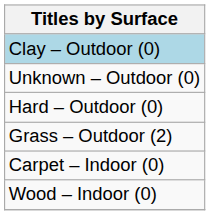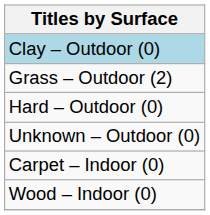row 3 | column 1: Unknown – Outdoor (0) -> Grass – Outdoor (2)
row 5 | column 1: Grass – Outdoor (2) -> Unknown – Outdoor (0)
